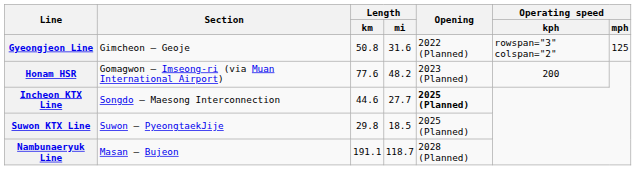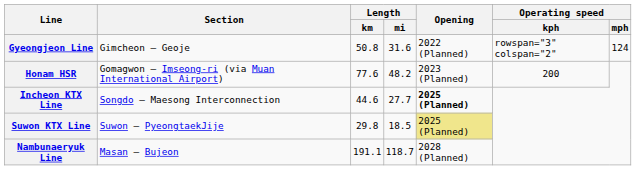Gyeongjeon Line | Operating speed / mph: 125 -> 124
Suwon KTX Line | Opening: no background -> khaki background
